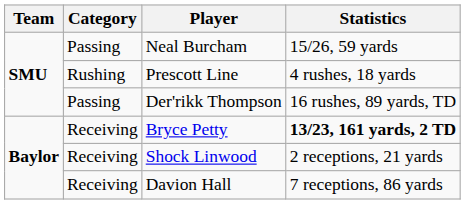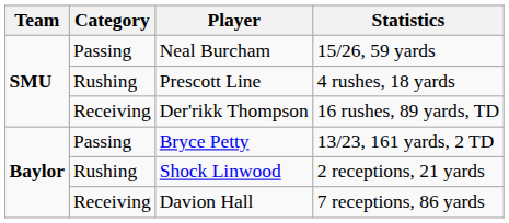Der'rikk Thompson | Category: Passing -> Receiving
Bryce Petty | Category: Receiving -> Passing
Bryce Petty | Statistics: bold -> normal
Shock Linwood | Category: Receiving -> Rushing
